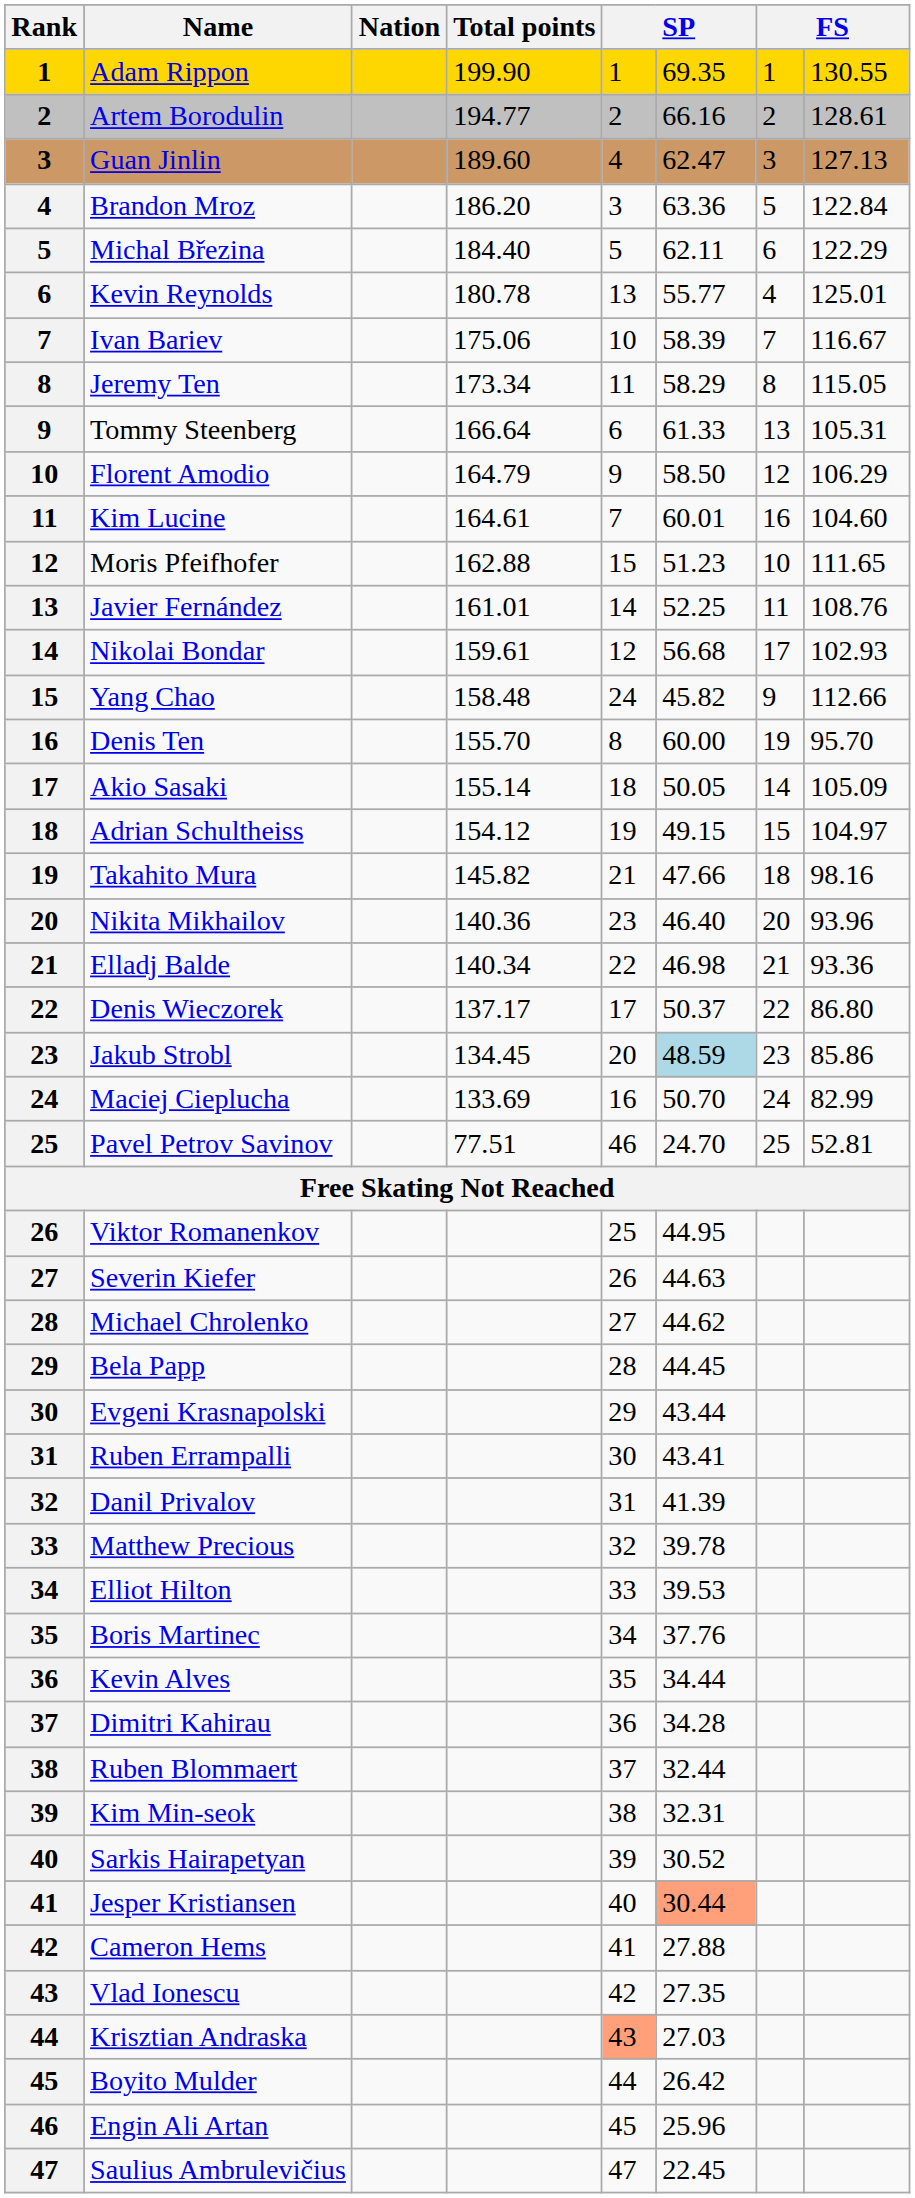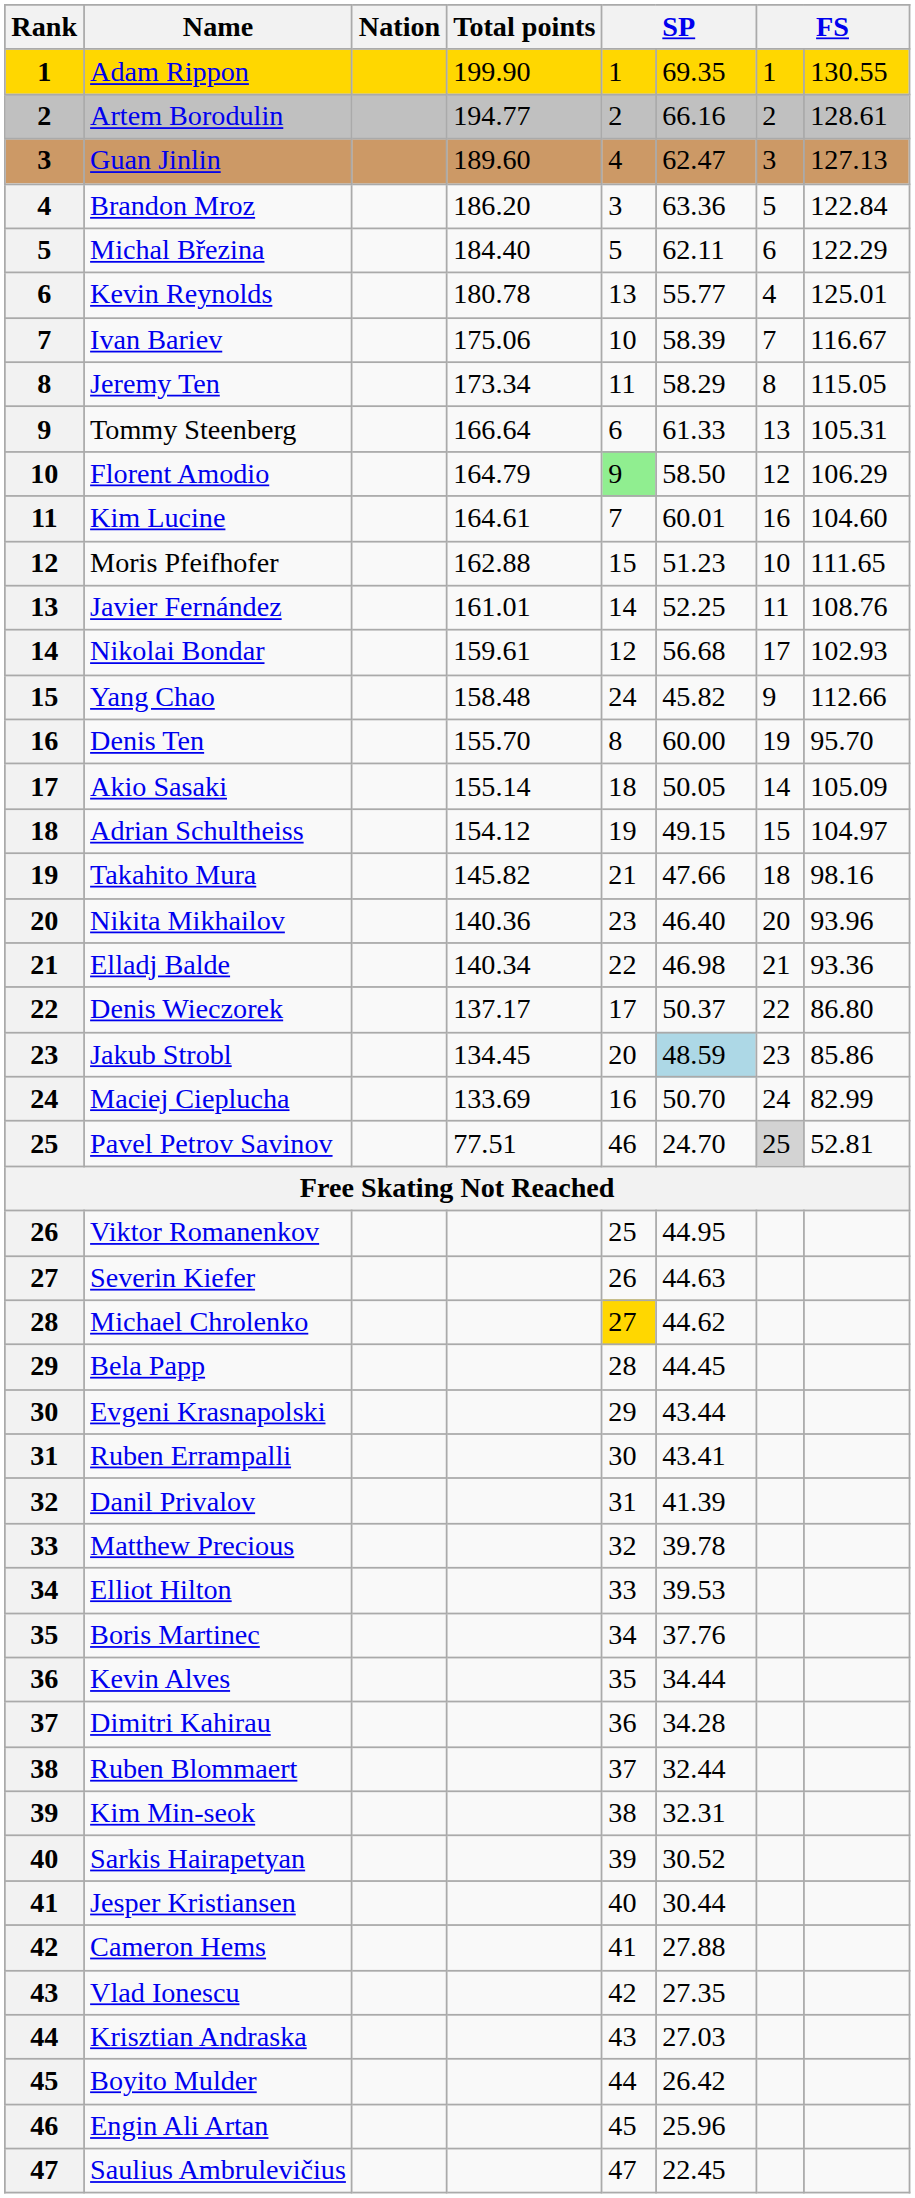Florent Amodio | column 5: no background -> lightgreen background
Pavel Petrov Savinov | column 7: no background -> lightgrey background
Michael Chrolenko | column 5: no background -> gold background
Jesper Kristiansen | column 6: lightsalmon background -> no background
Krisztian Andraska | column 5: lightsalmon background -> no background
